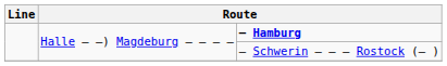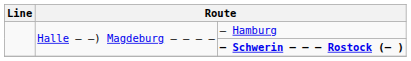– Hamburg | column 3: bold -> normal
– Schwerin – – – Rostock (– ) | column 3: normal -> bold
